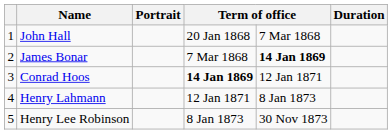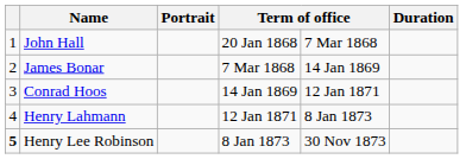James Bonar | column 5: bold -> normal
Conrad Hoos | column 4: bold -> normal
Henry Lee Robinson | column 1: normal -> bold
